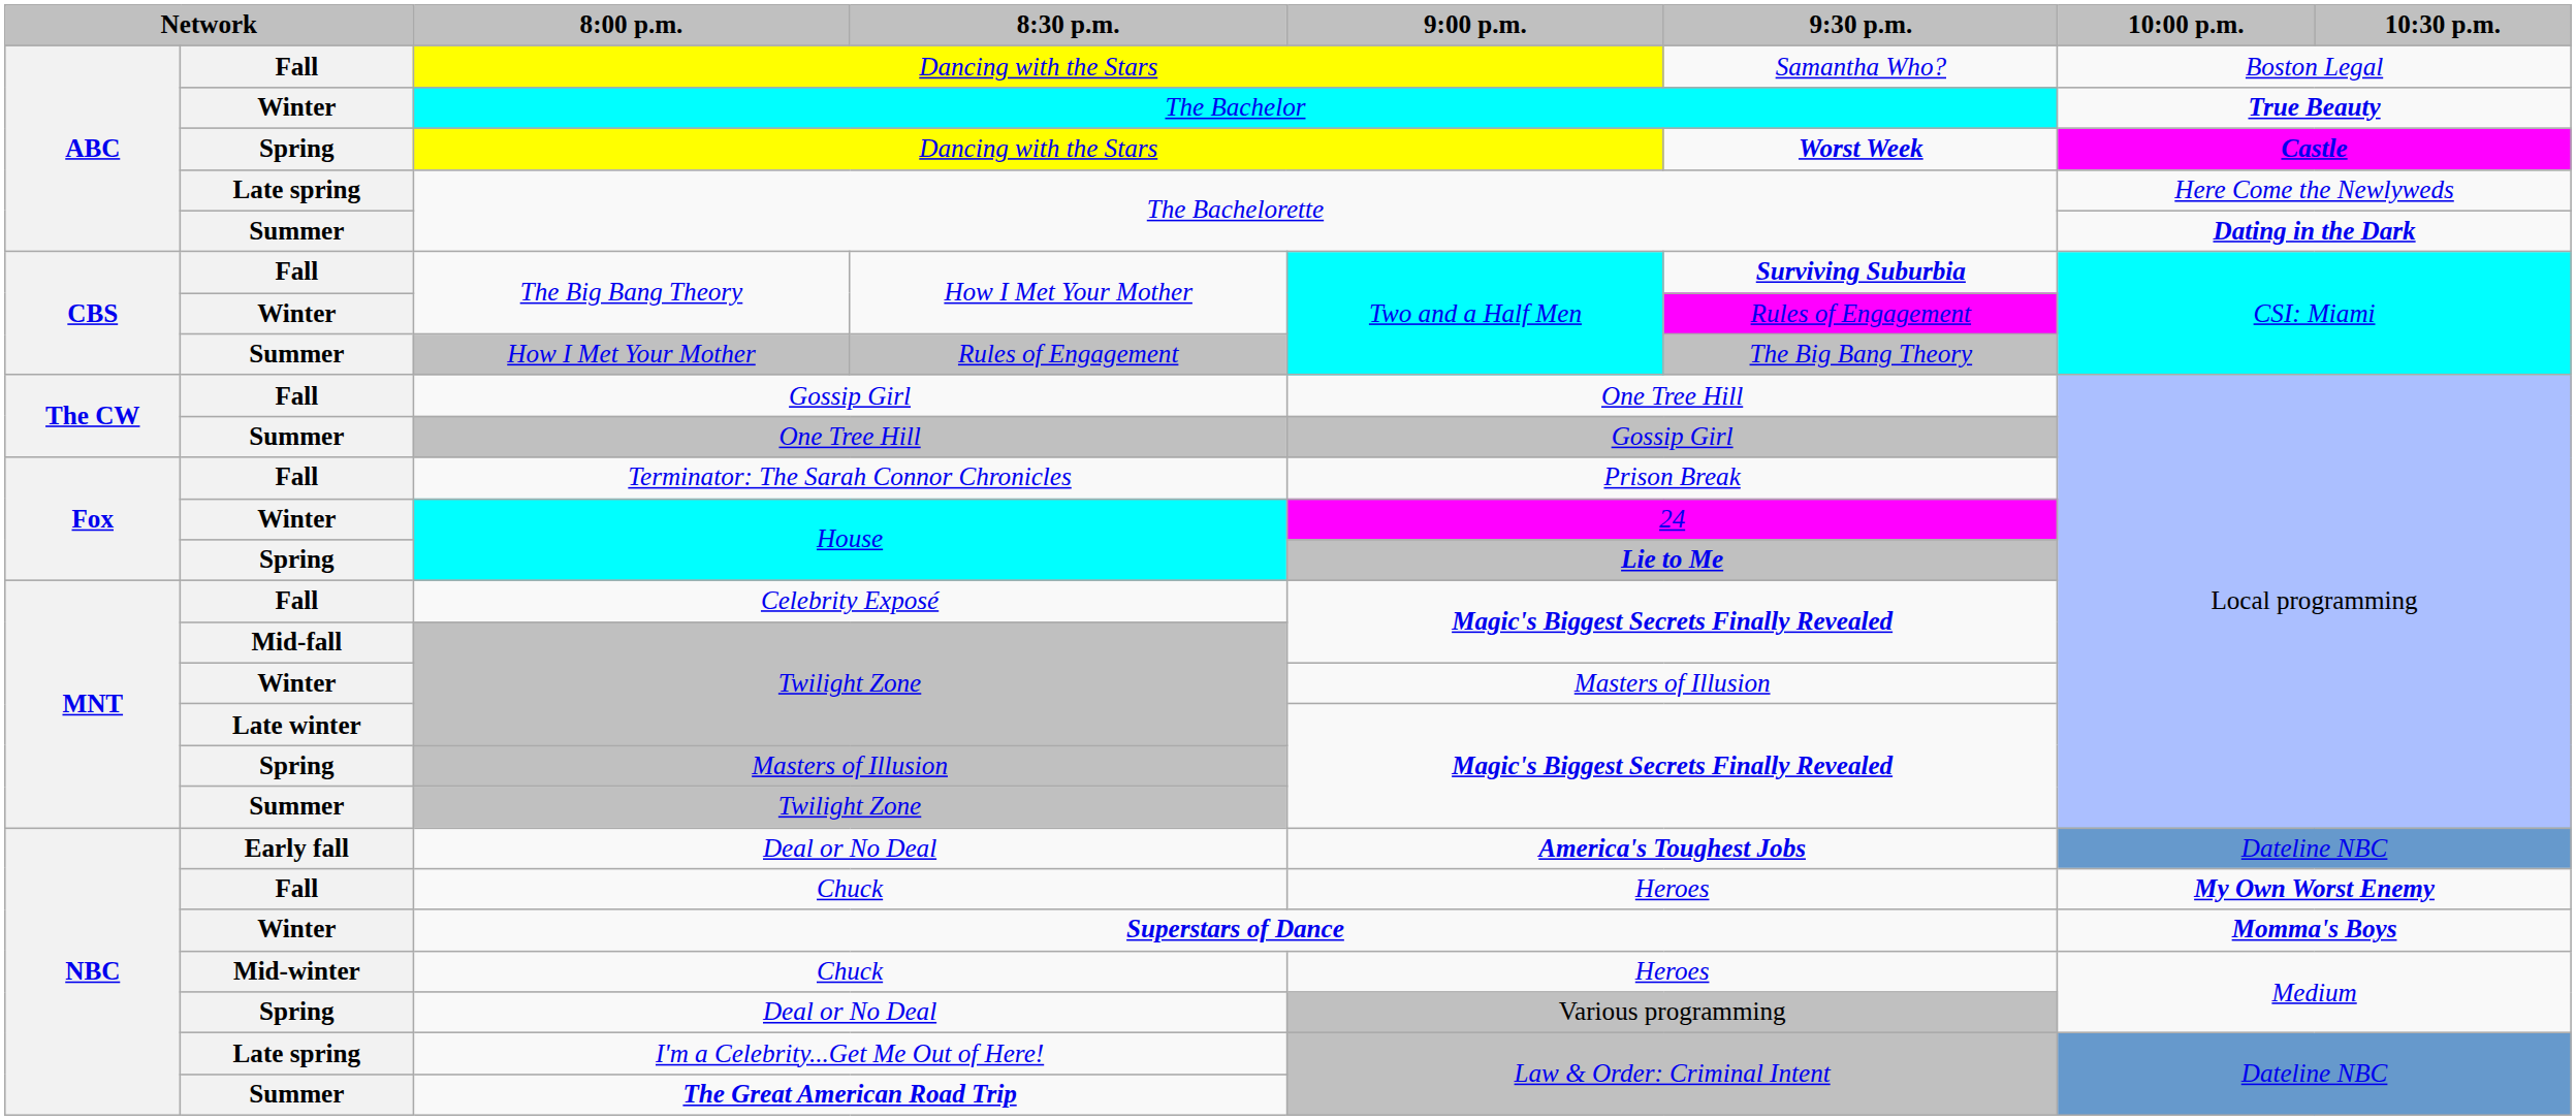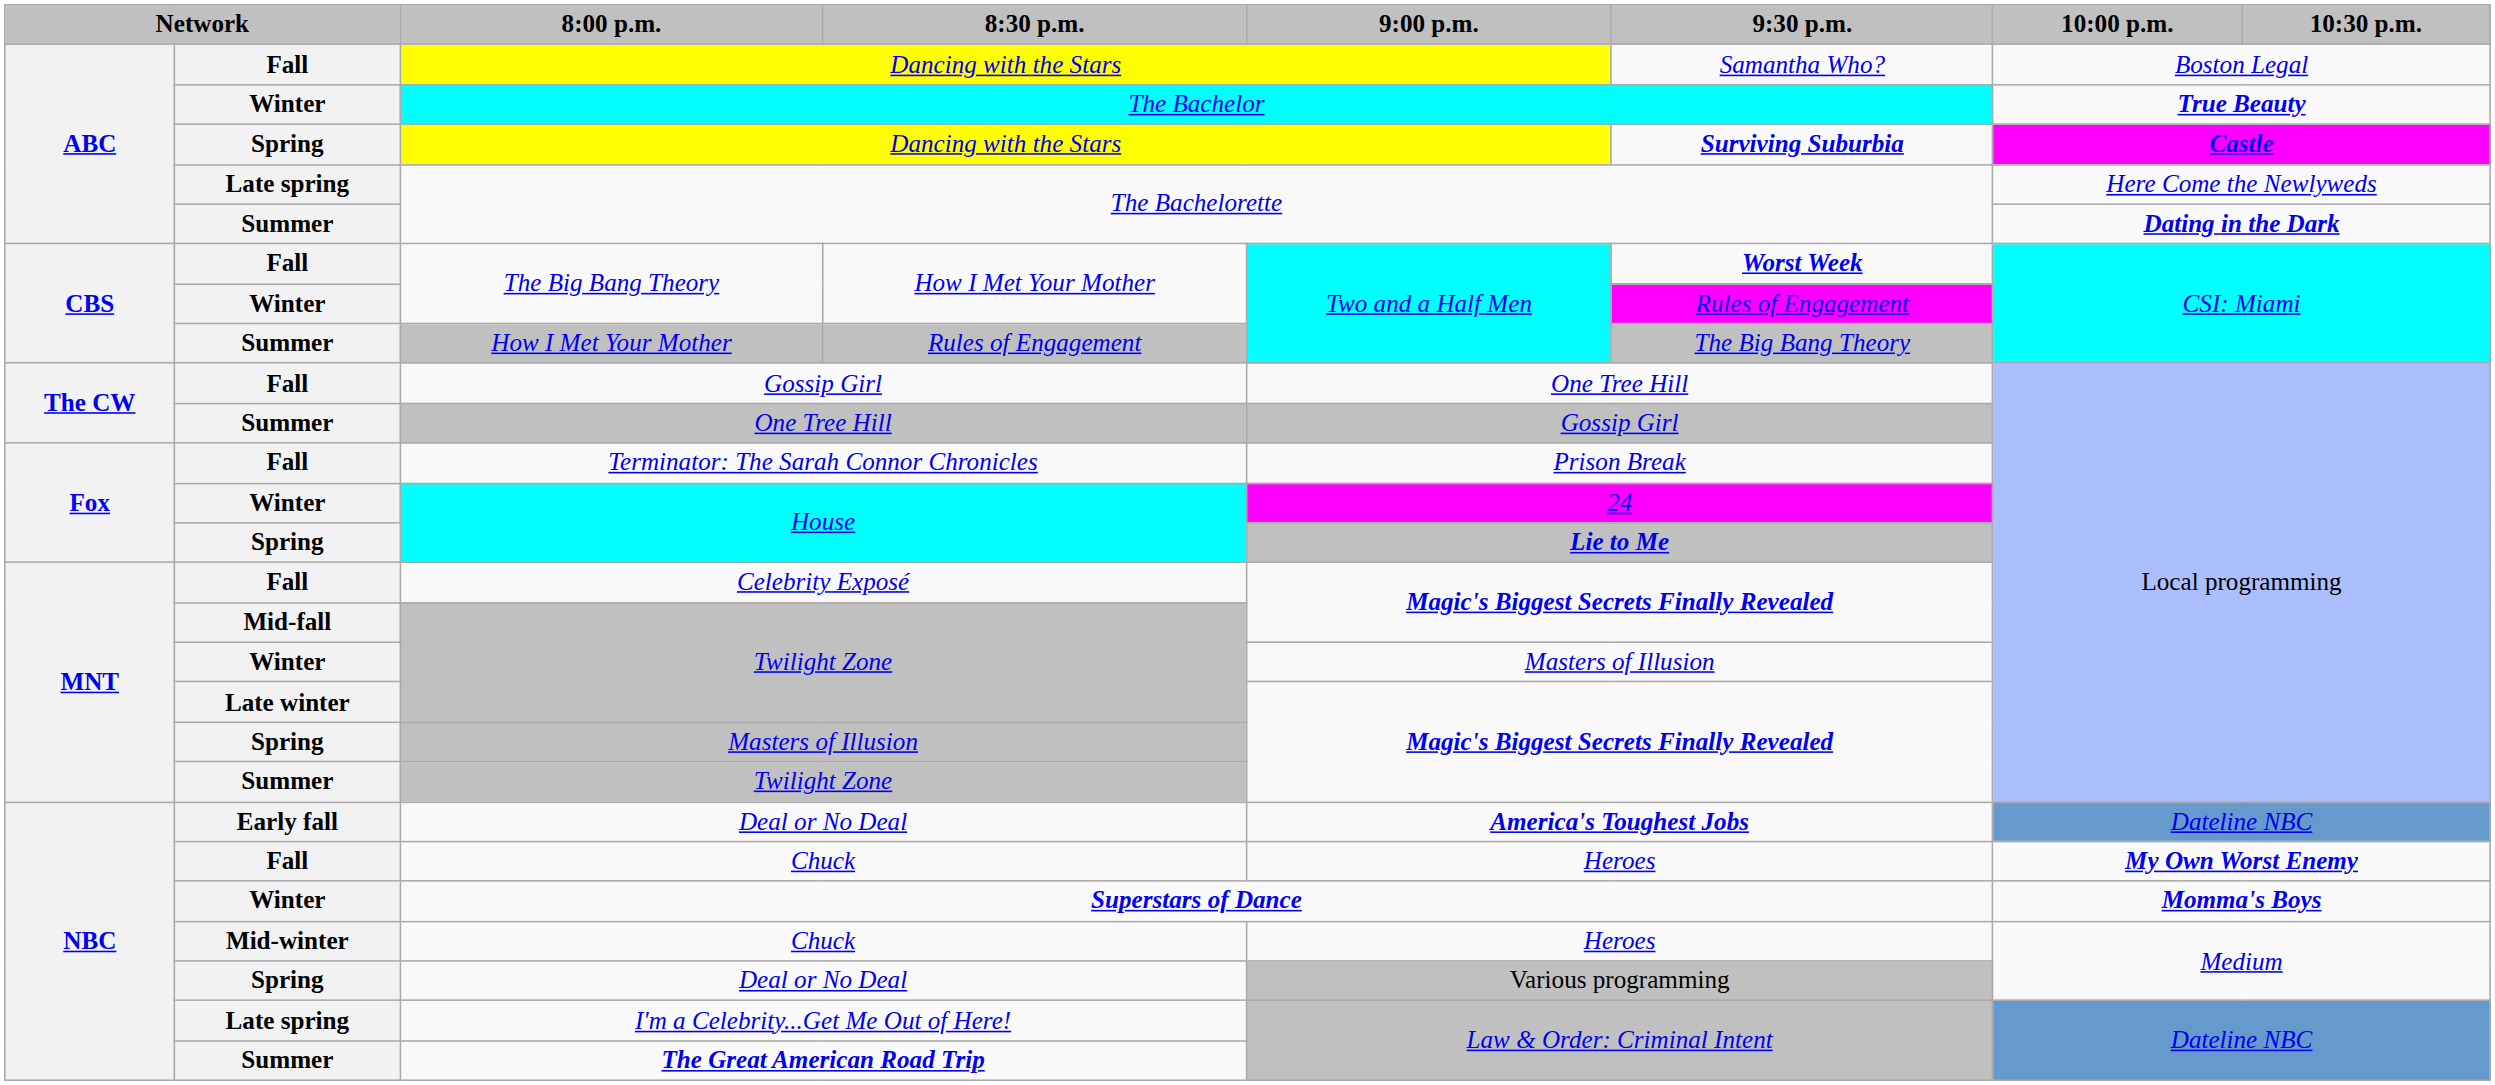Spring / Dancing with the Stars | 9:30 p.m.: Worst Week -> Surviving Suburbia
Fall / The Big Bang Theory | 9:30 p.m.: Surviving Suburbia -> Worst Week
